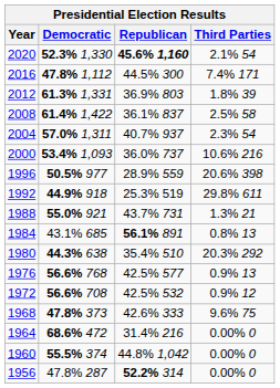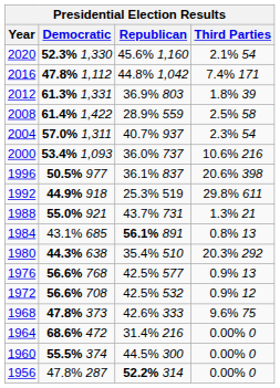2020 | Republican: bold -> normal
2016 | Republican: 44.5% 300 -> 44.8% 1,042
2008 | Republican: 36.1% 837 -> 28.9% 559
1996 | Republican: 28.9% 559 -> 36.1% 837
1960 | Republican: 44.8% 1,042 -> 44.5% 300
